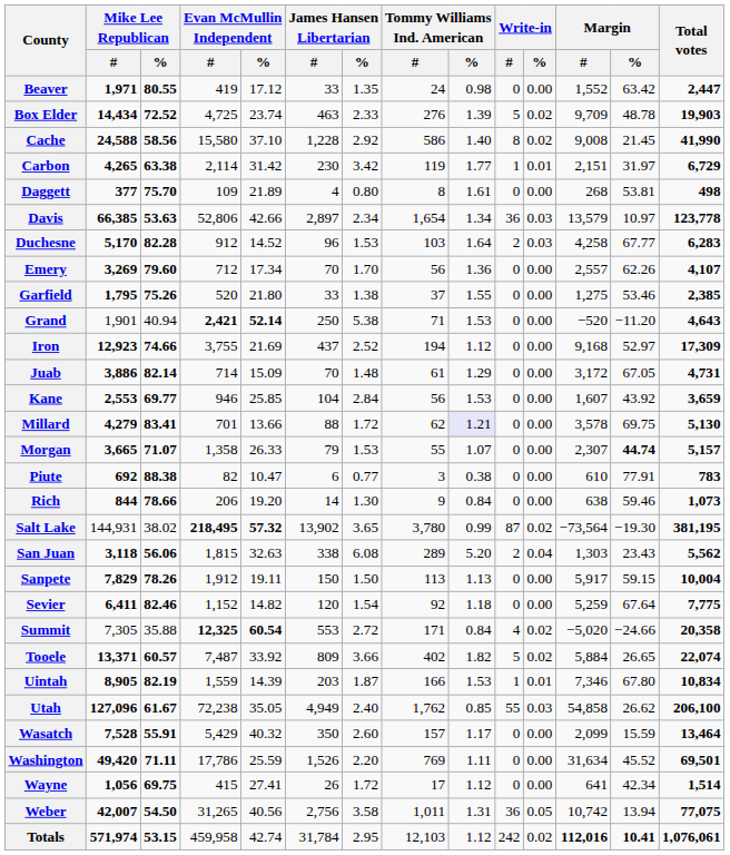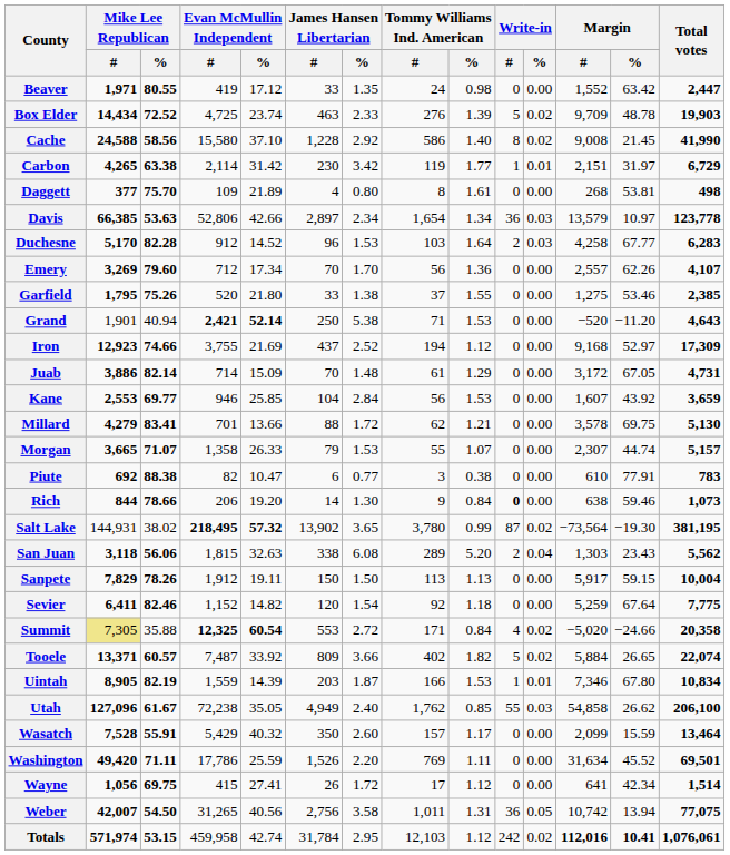Millard | Tommy Williams Ind. American / %: lavender background -> no background
Morgan | Margin / %: bold -> normal
Rich | Write-in / #: normal -> bold
Summit | Mike Lee Republican / #: no background -> khaki background
